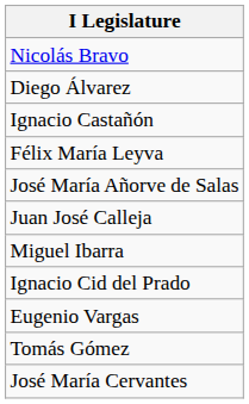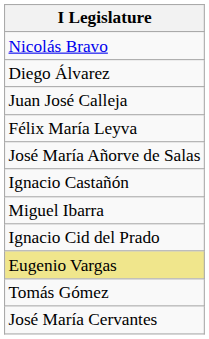row 4 | column 1: Ignacio Castañón -> Juan José Calleja
row 7 | column 1: Juan José Calleja -> Ignacio Castañón
row 10 | column 1: no background -> khaki background
